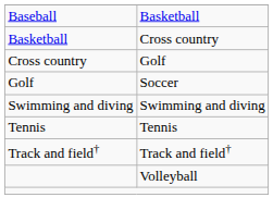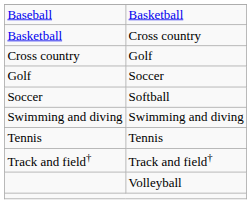+ row: Soccer | Softball
